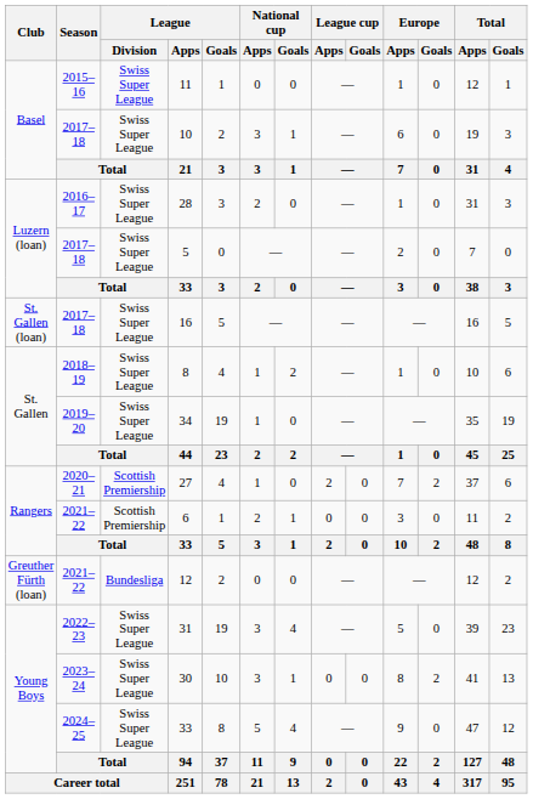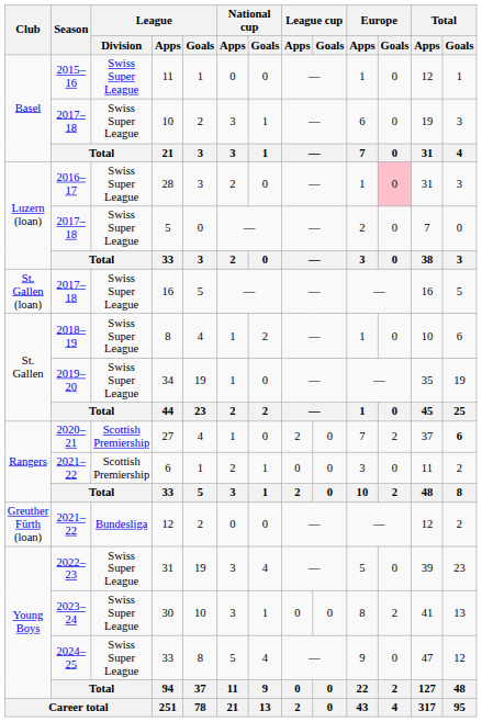28 | Europe / Goals: no background -> pink background
27 | Total / Goals: normal -> bold
